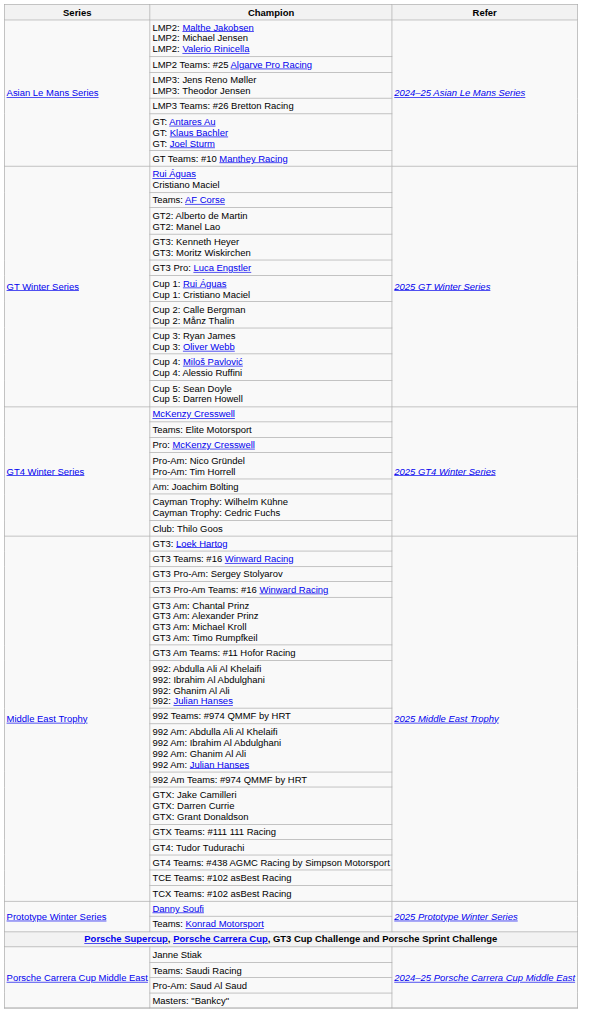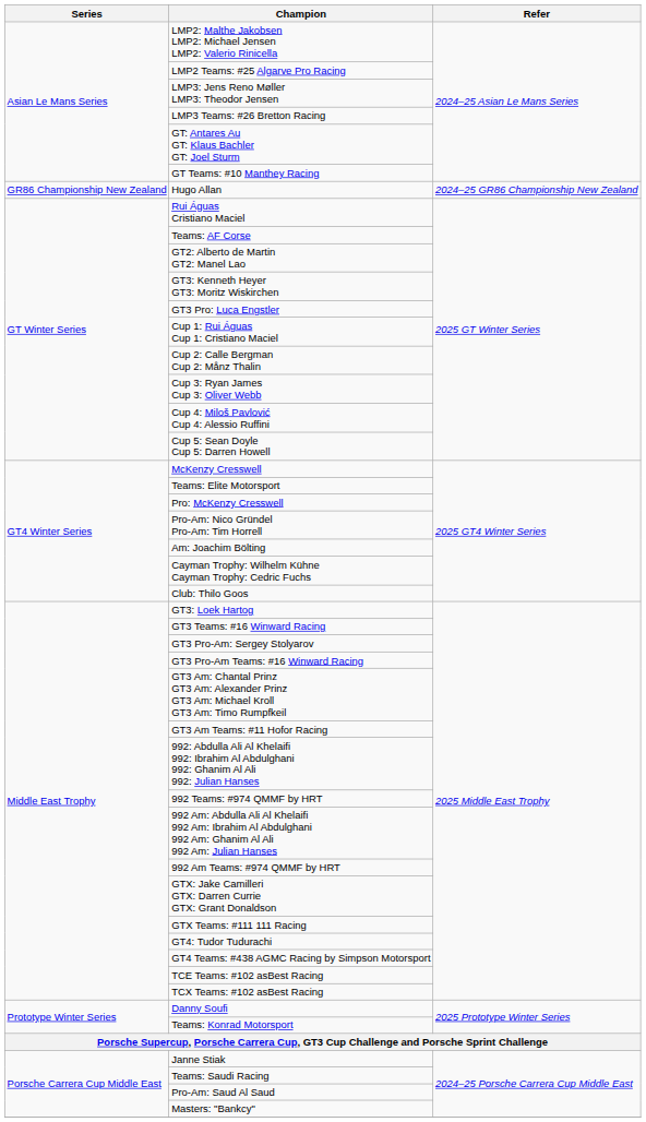+ row: GR86 Championship New Zealand | Hugo Allan | 2024–25 GR86 Championship New Zealand
